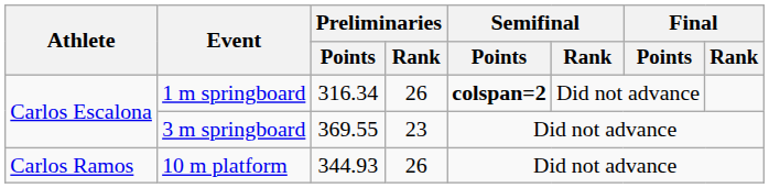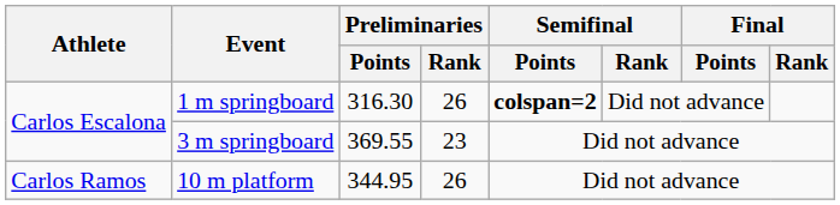1 m springboard | Preliminaries / Points: 316.34 -> 316.30
10 m platform | Preliminaries / Points: 344.93 -> 344.95
